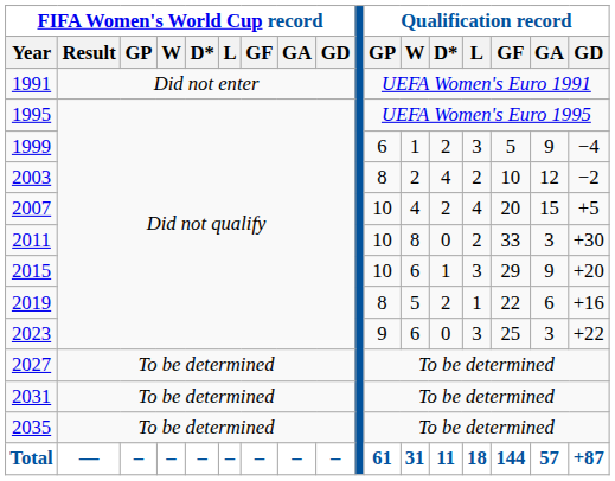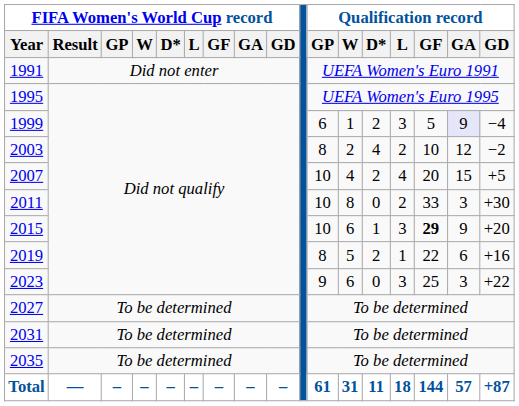1999 | Qualification record / GA: no background -> lavender background
2015 | Qualification record / GF: normal -> bold
